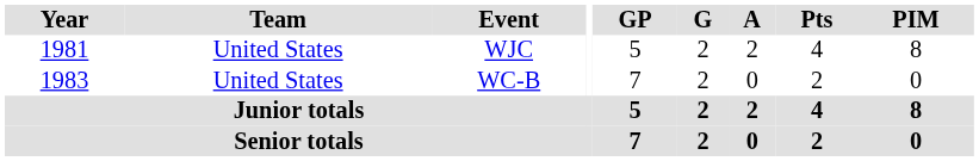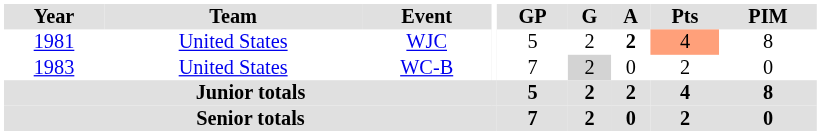WJC | A: normal -> bold
WJC | Pts: no background -> lightsalmon background
WC-B | G: no background -> lightgrey background
